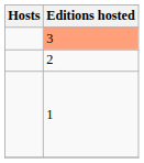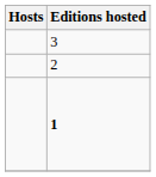3 | Editions hosted: lightsalmon background -> no background
1 | Editions hosted: normal -> bold
